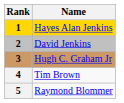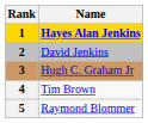Hayes Alan Jenkins | Name: normal -> bold
